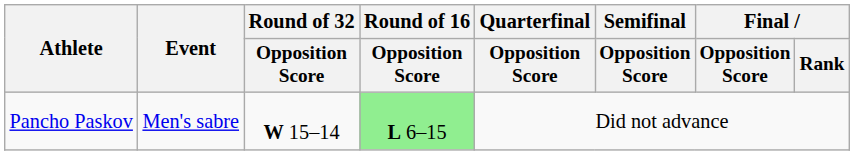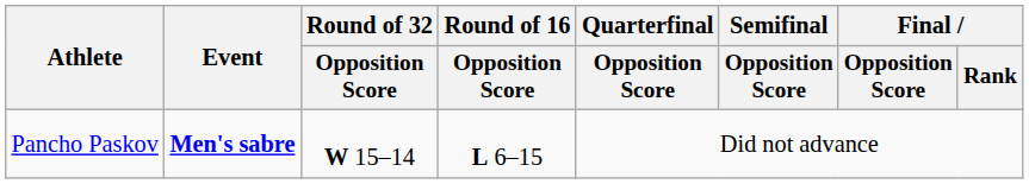Pancho Paskov | Event: normal -> bold
Pancho Paskov | Round of 16 / Opposition Score: lightgreen background -> no background
